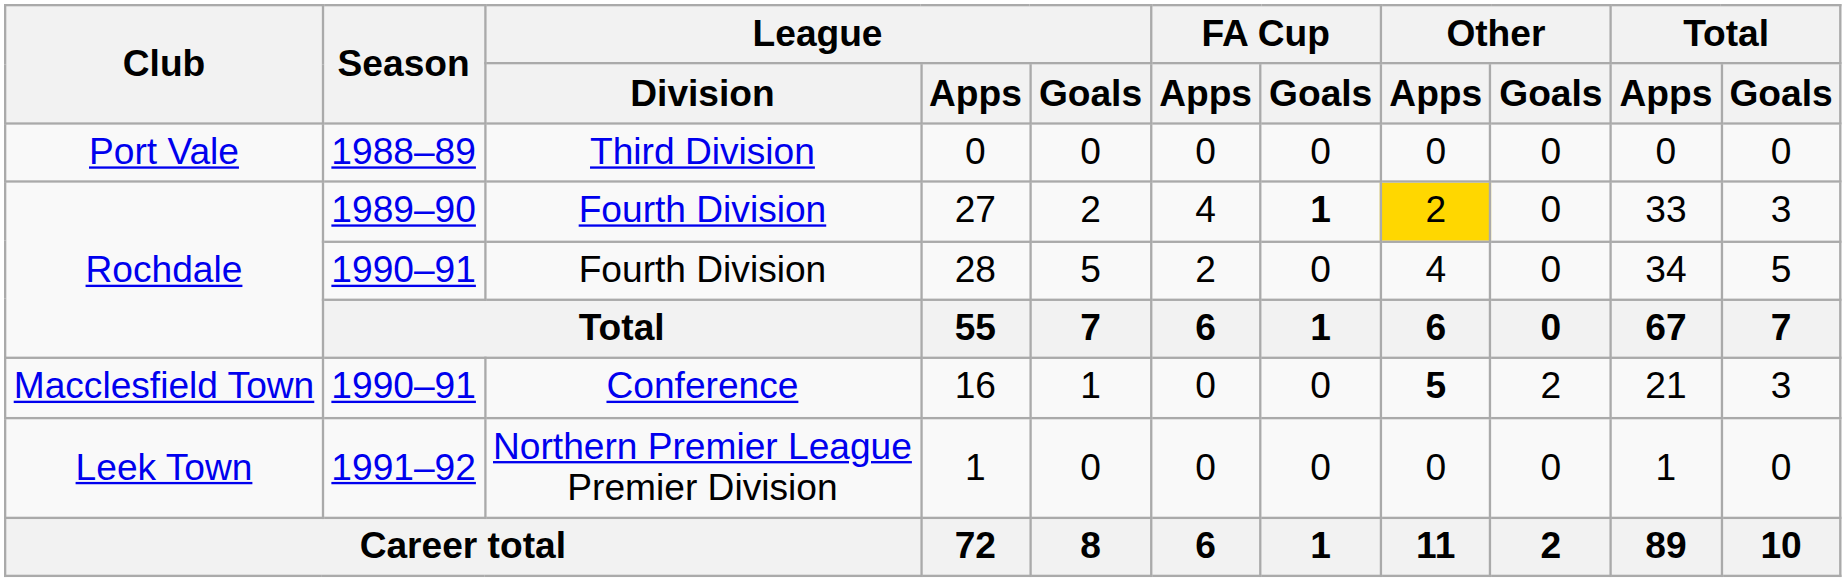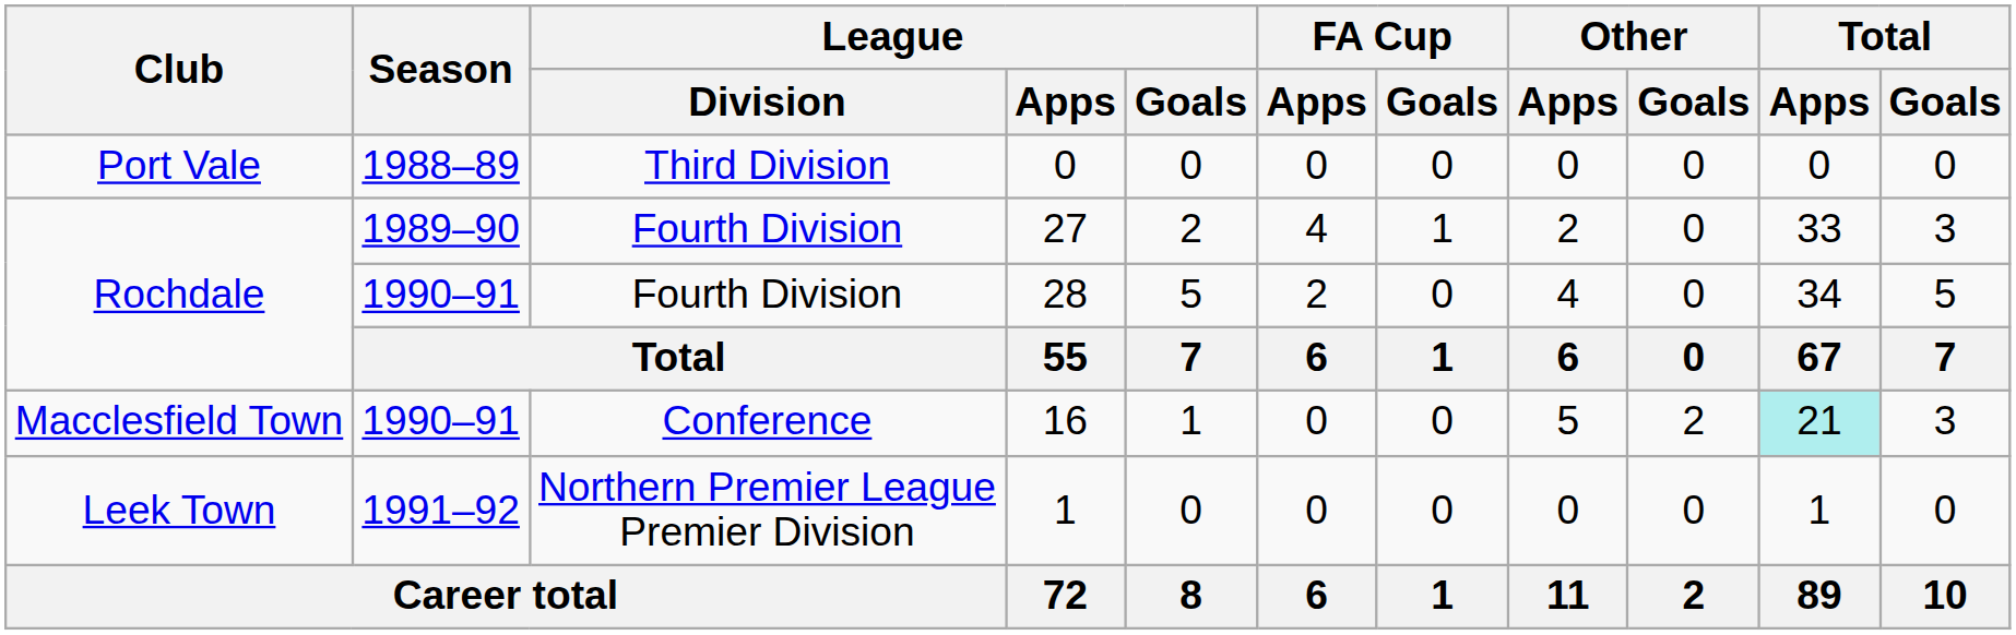27 | FA Cup / Goals: bold -> normal
27 | Other / Apps: gold background -> no background
16 | Other / Apps: bold -> normal
16 | Total / Apps: no background -> paleturquoise background
